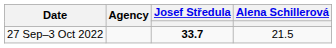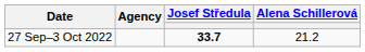27 Sep–3 Oct 2022 | Alena Schillerová: 21.5 -> 21.2
